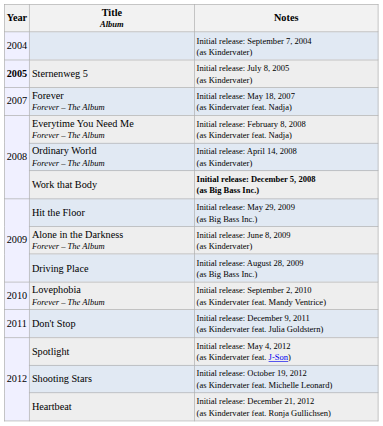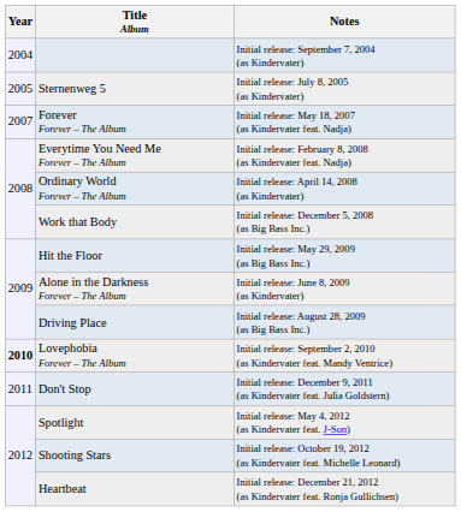Sternenweg 5 | Year: bold -> normal
Work that Body | Notes: bold -> normal
Lovephobia Forever – The Album | Year: normal -> bold
